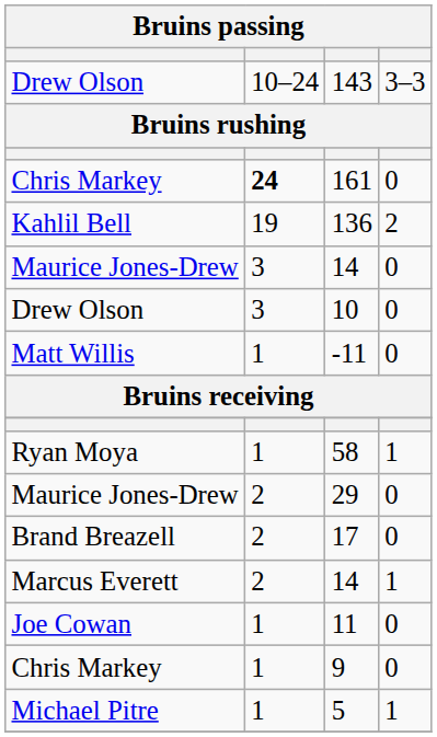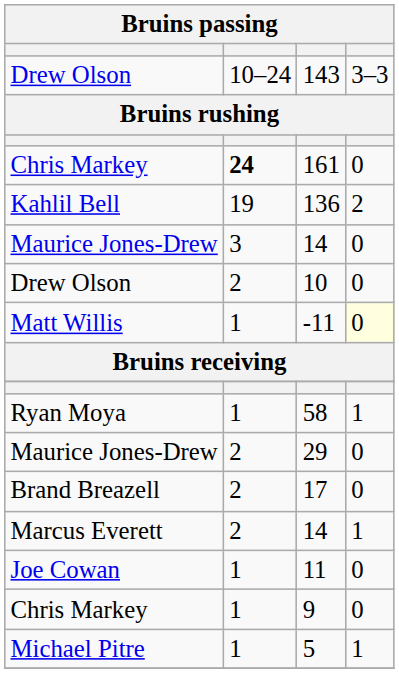10 | column 2: 3 -> 2
-11 | column 4: no background -> lightyellow background
